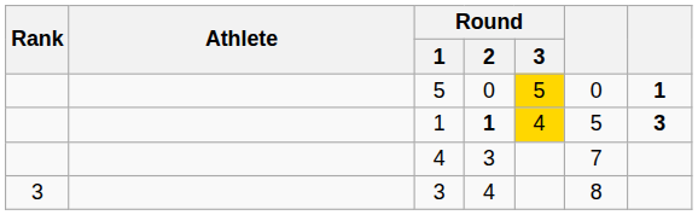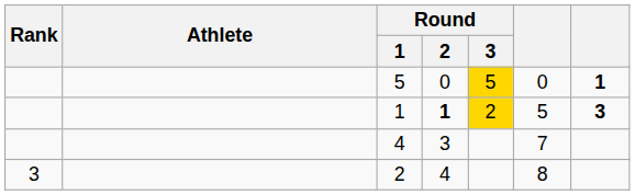row 4 | Round / 3: 4 -> 2
row 6 | Round / 1: 3 -> 2
